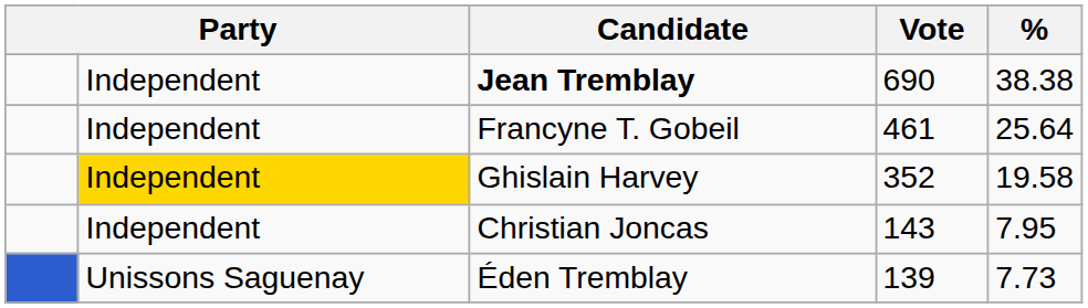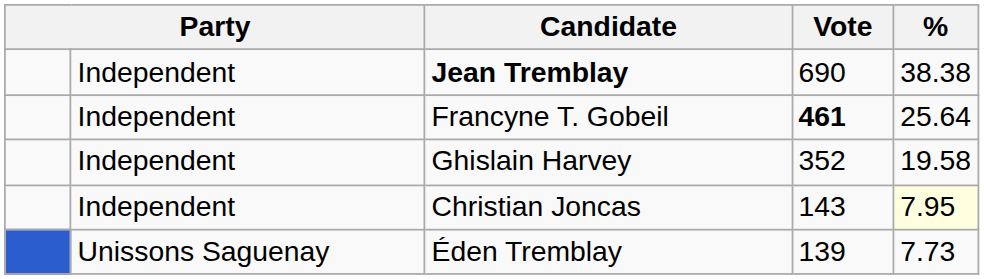Francyne T. Gobeil | Vote: normal -> bold
Ghislain Harvey | column 2: gold background -> no background
Christian Joncas | %: no background -> lightyellow background
